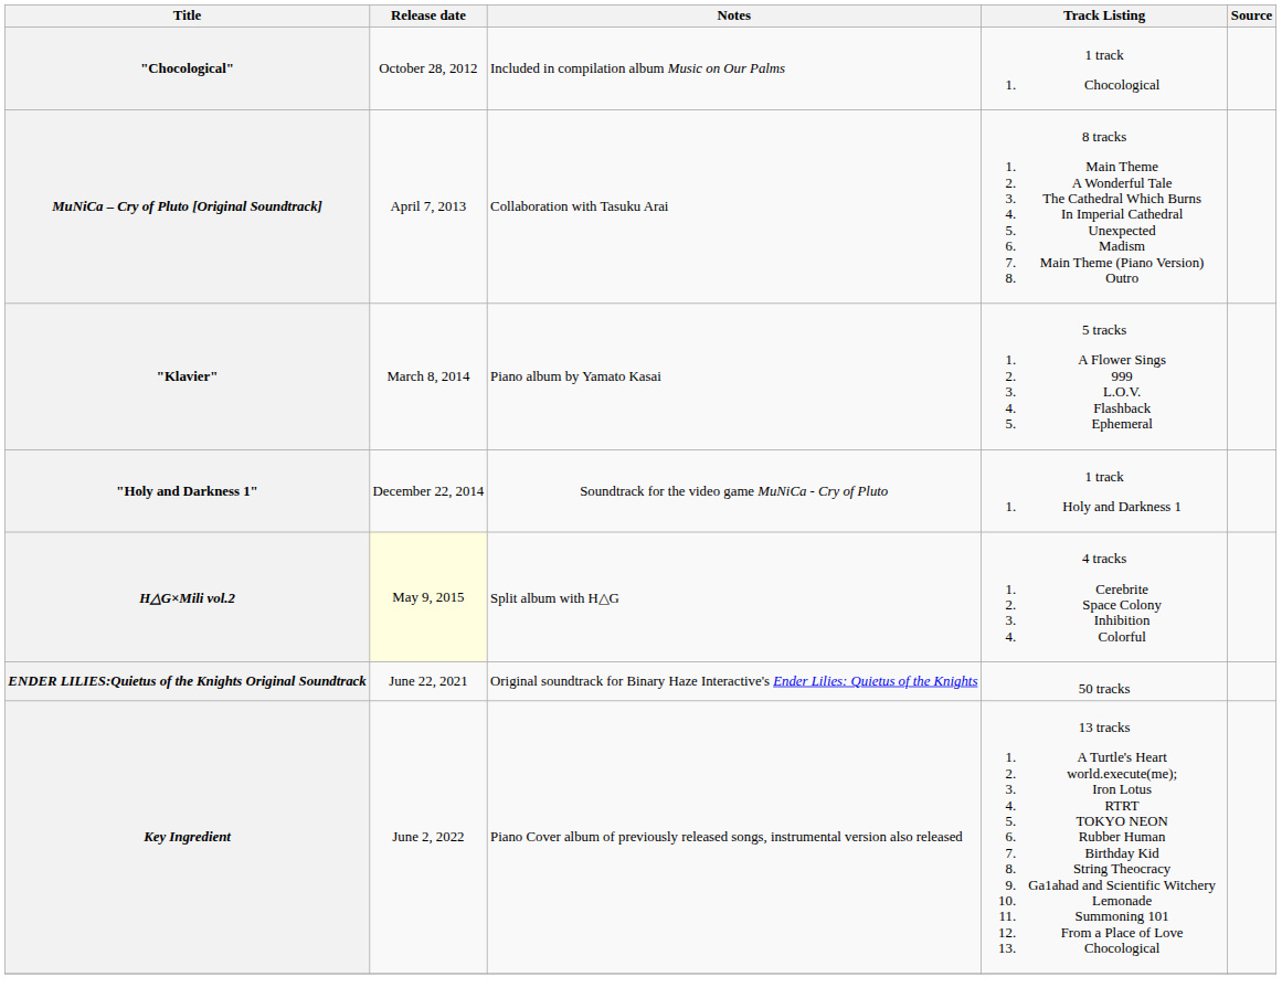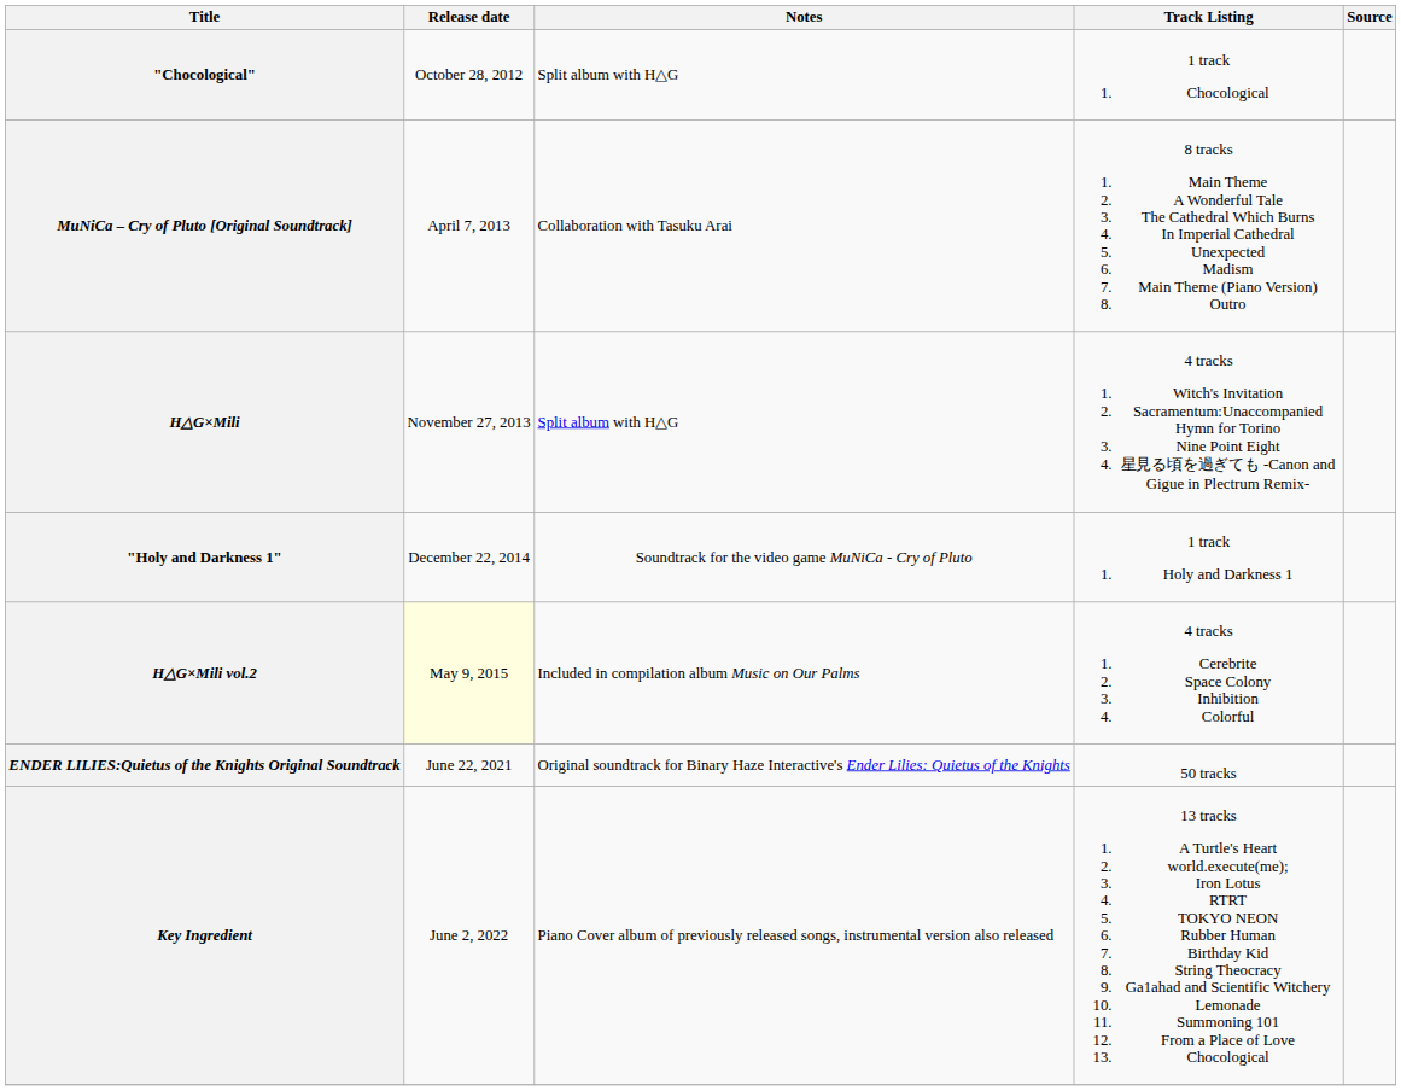"Chocological" | Notes: Included in compilation album Music on Our Palms -> Split album with H△G
+ row: H△G×Mili | November 27, 2013 | Split album with H△G | 4 tracks Witch's Invitation Sacramentum:Unaccompanied Hymn for Torino Nine Point Eight 星見る頃を過ぎても -Canon and Gigue in Plectrum Remix-
- row: "Klavier" | March 8, 2014 | Piano album by Yamato Kasai | 5 tracks A Flower Sings 999 L.O.V. Flashback Ephemeral
H△G×Mili vol.2 | Notes: Split album with H△G -> Included in compilation album Music on Our Palms
